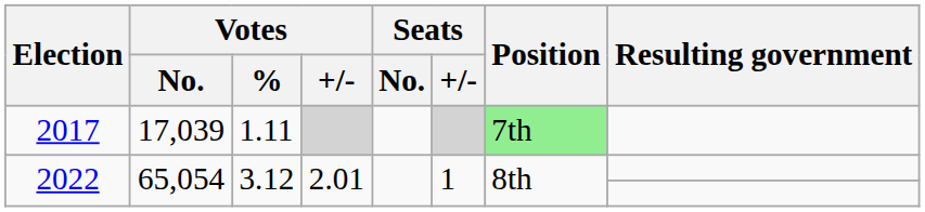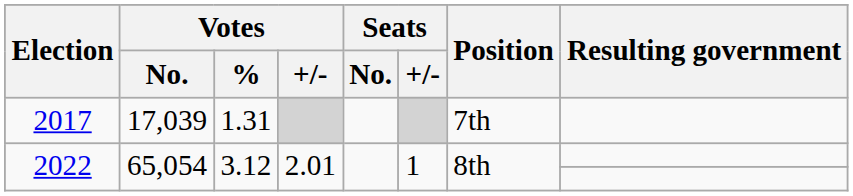2017 | Votes / %: 1.11 -> 1.31
2017 | Position: lightgreen background -> no background
